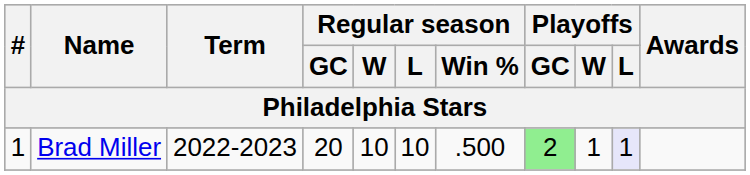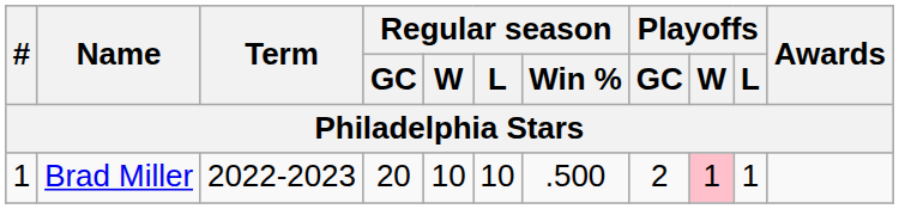Brad Miller | Playoffs / GC: lightgreen background -> no background
Brad Miller | Playoffs / W: no background -> pink background
Brad Miller | Playoffs / L: lavender background -> no background
